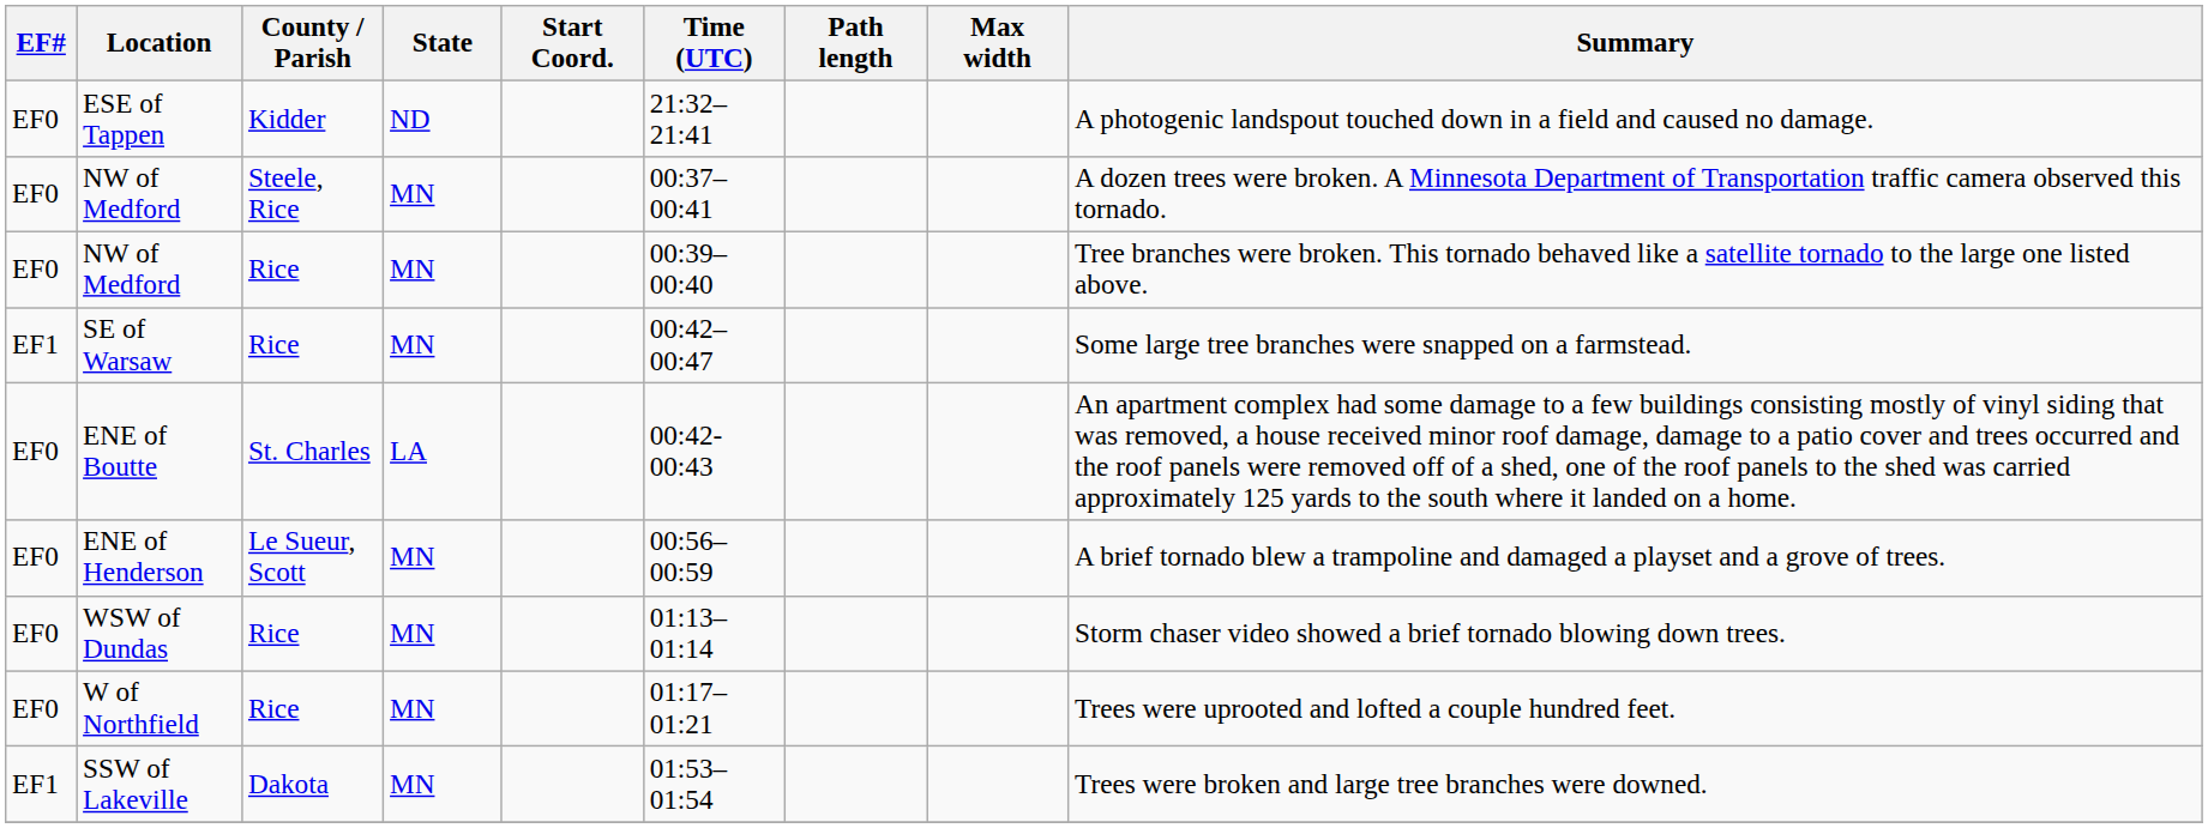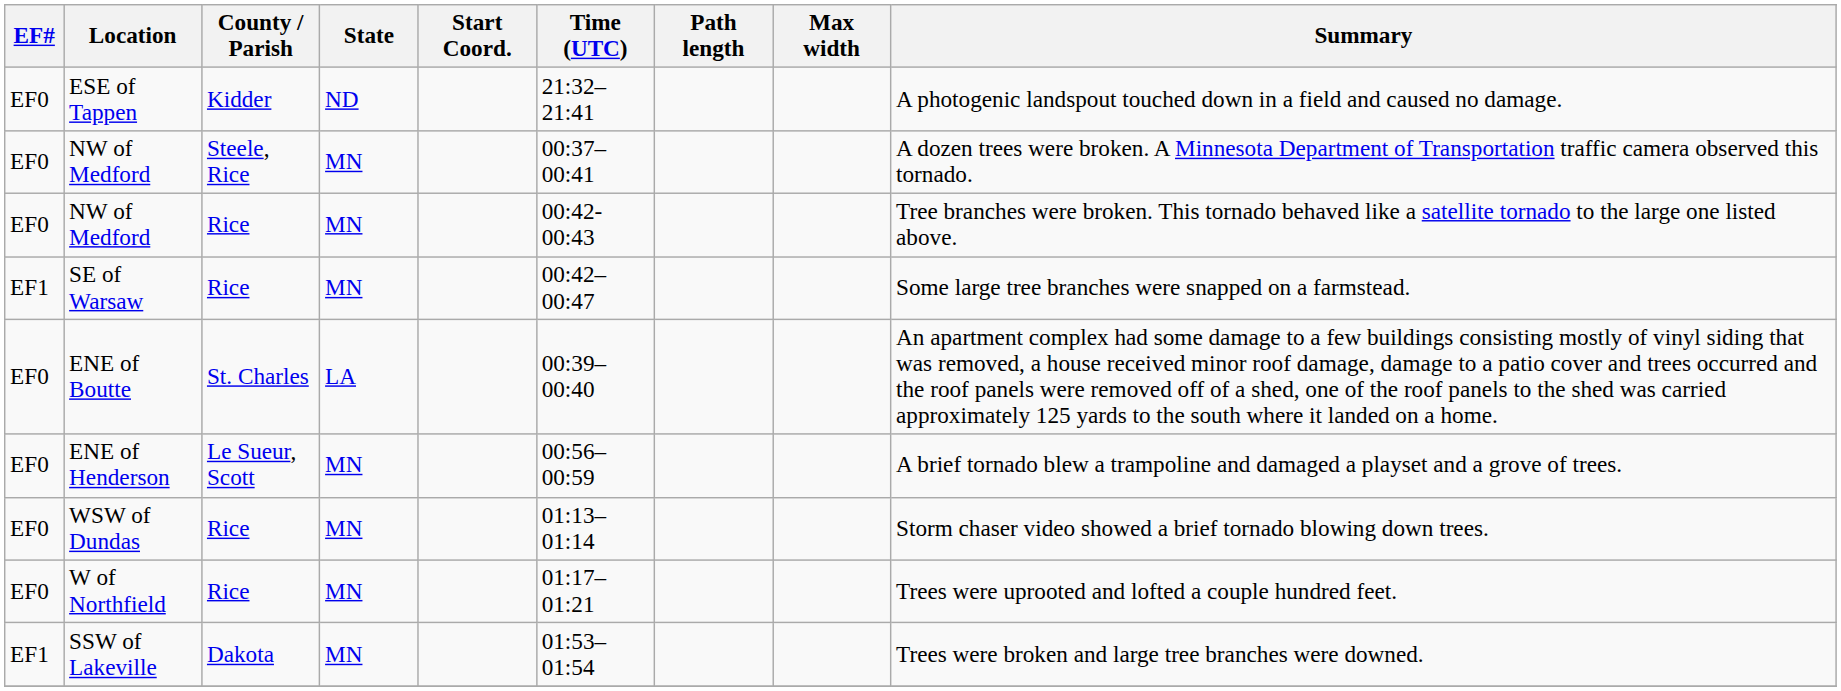NW of Medford / Rice | Time (UTC): 00:39–00:40 -> 00:42-00:43
ENE of Boutte | Time (UTC): 00:42-00:43 -> 00:39–00:40
